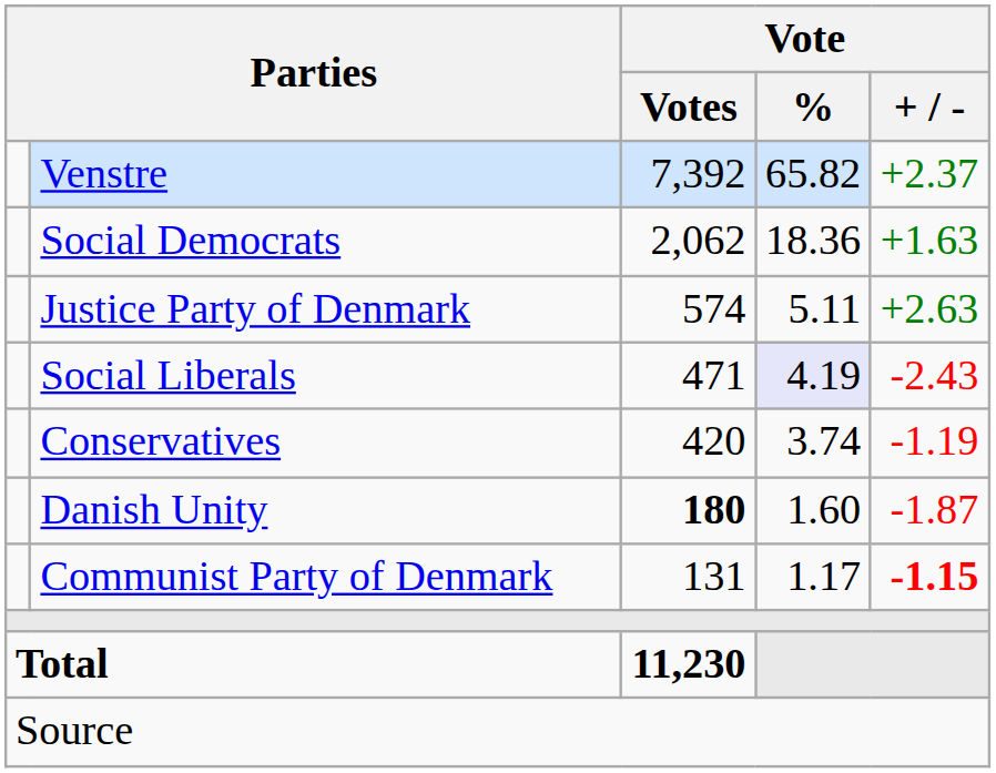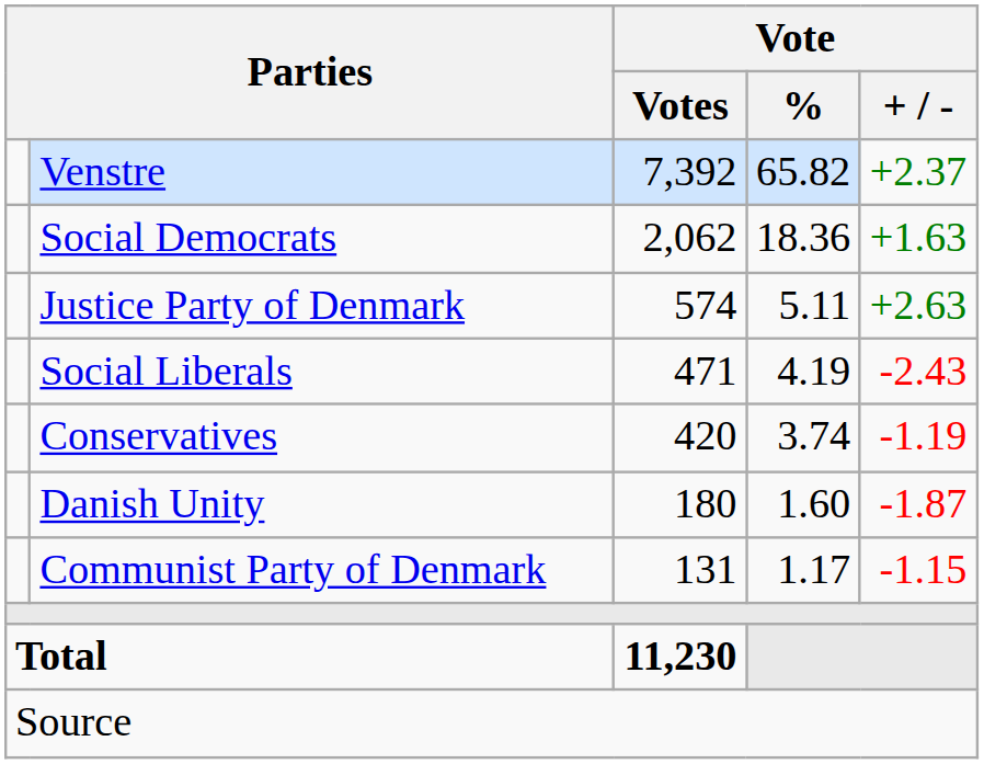Social Liberals | Vote / %: lavender background -> no background
Danish Unity | Vote / Votes: bold -> normal
Communist Party of Denmark | Vote / + / -: bold -> normal
